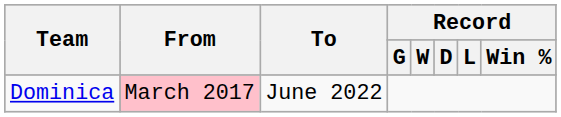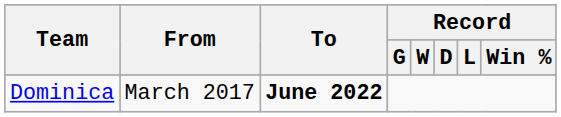Dominica | From: pink background -> no background
Dominica | To: normal -> bold
